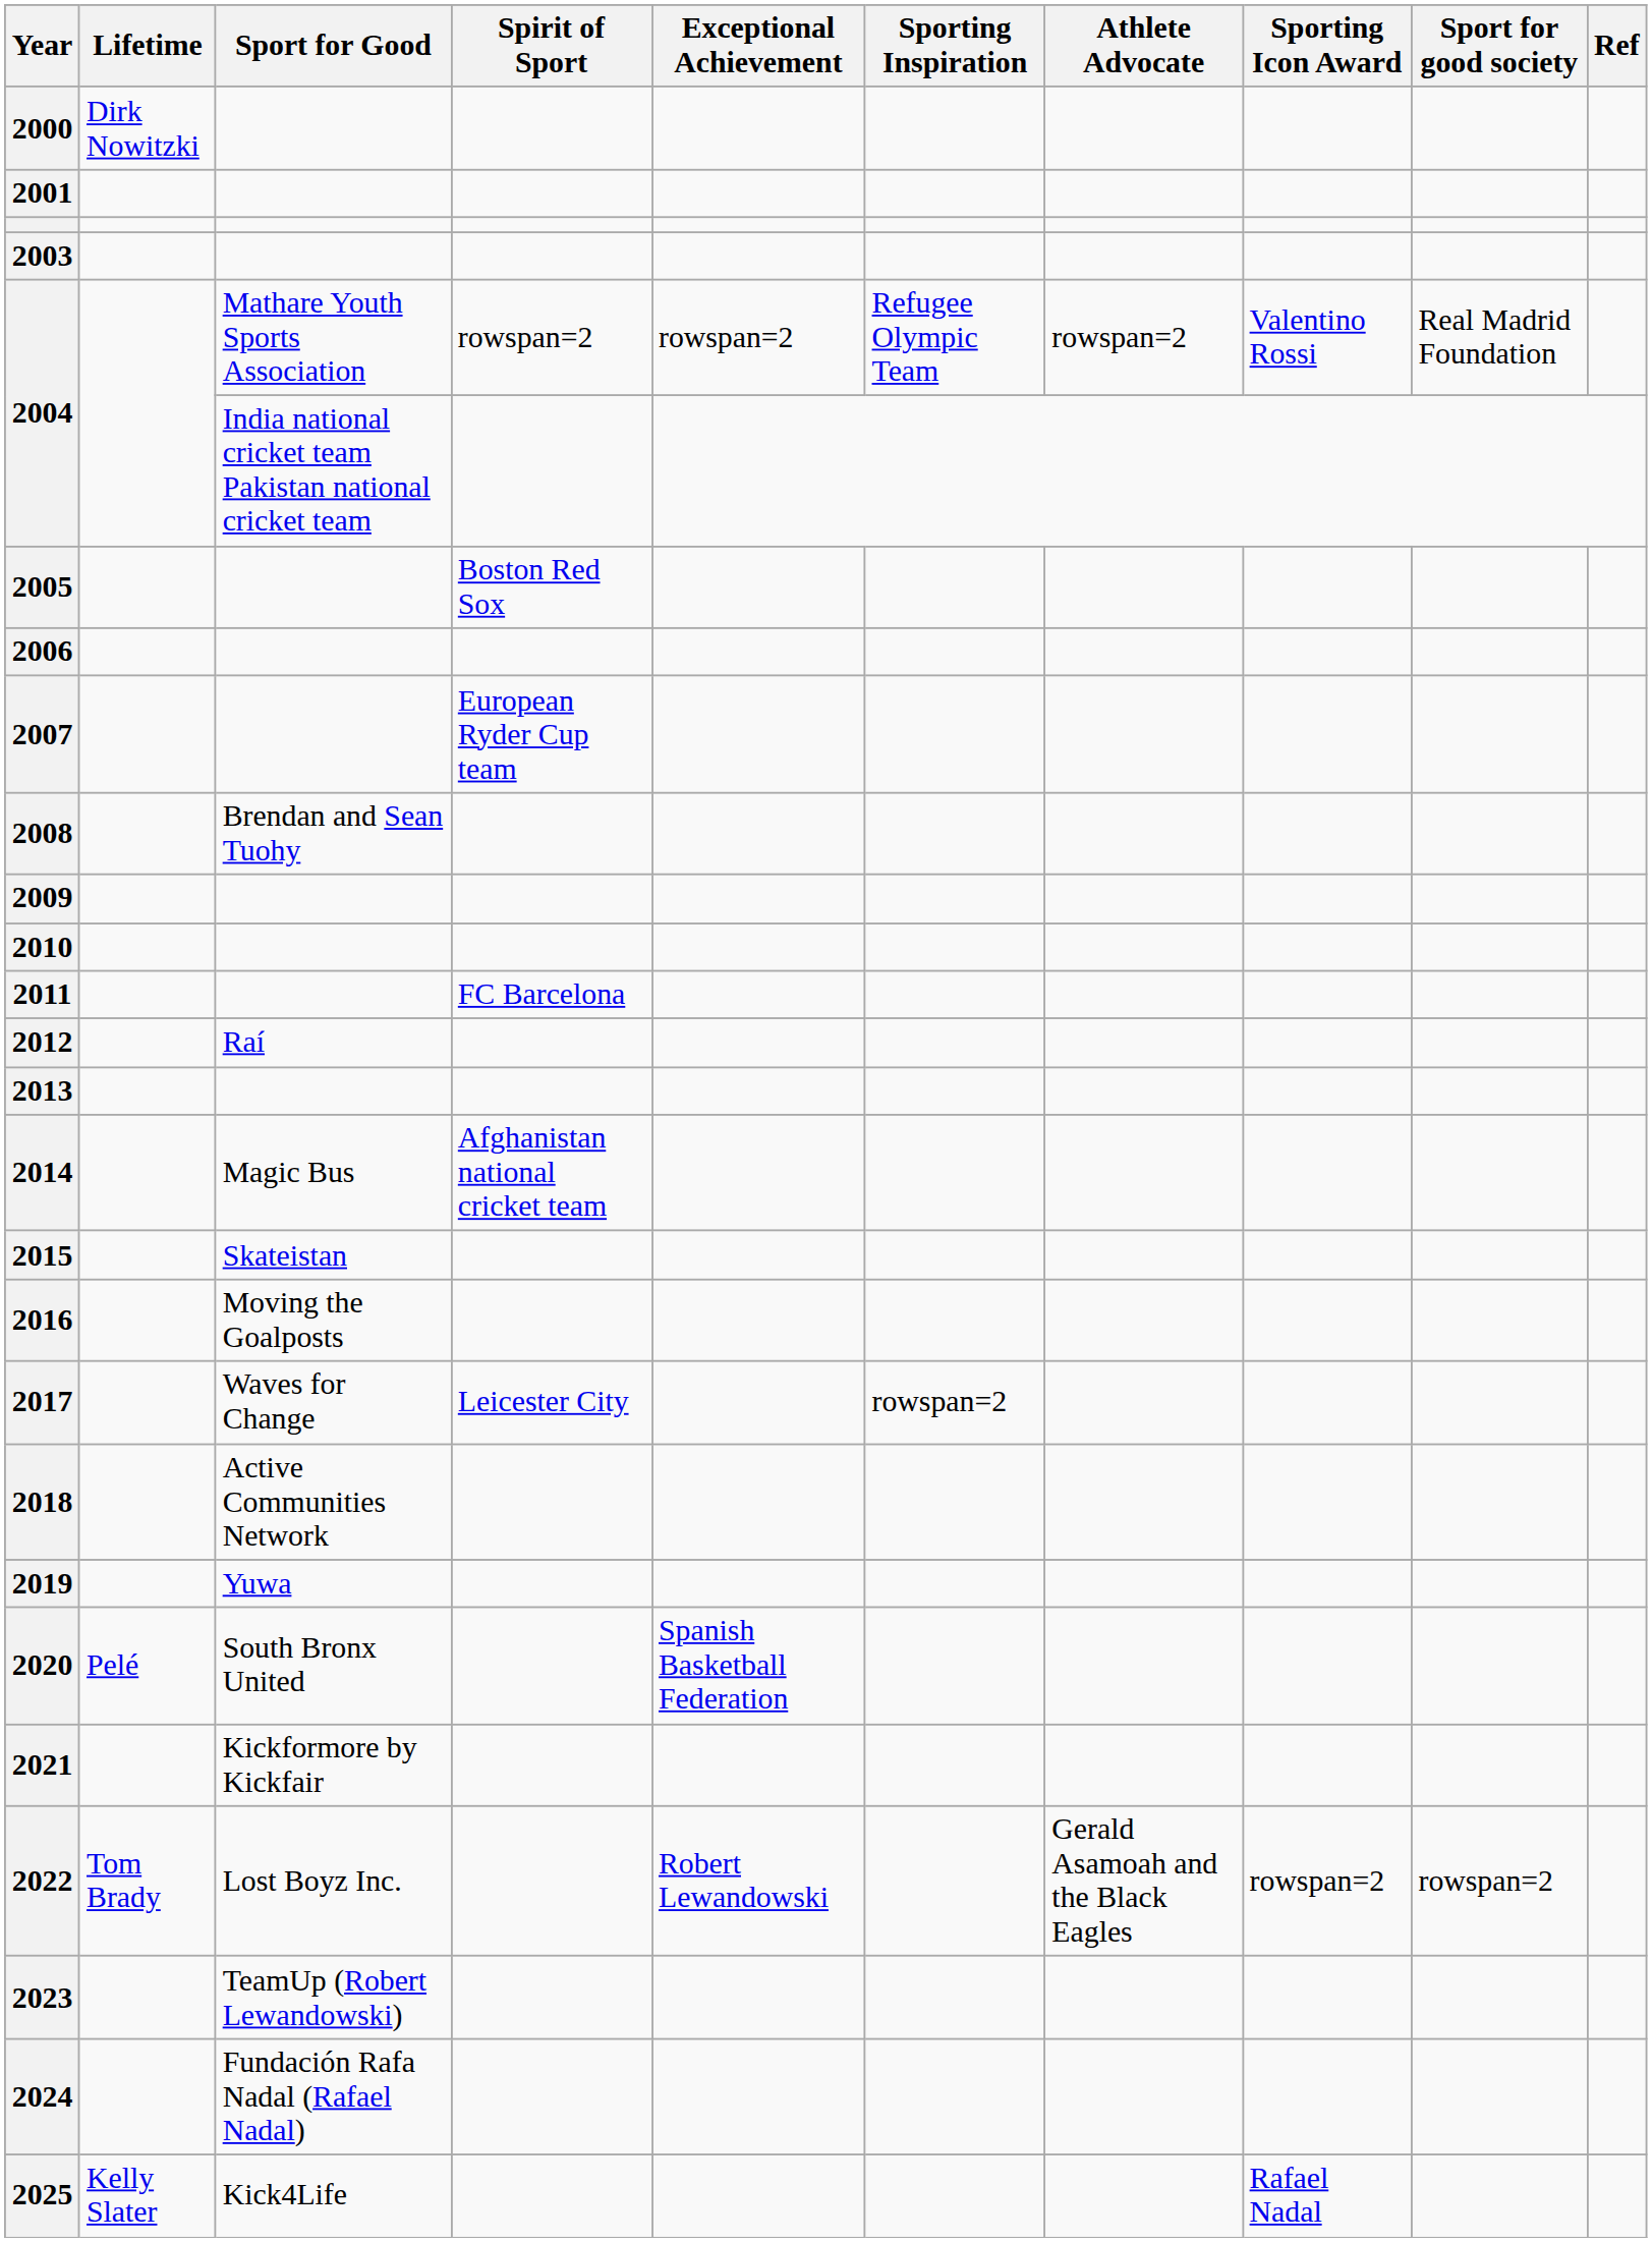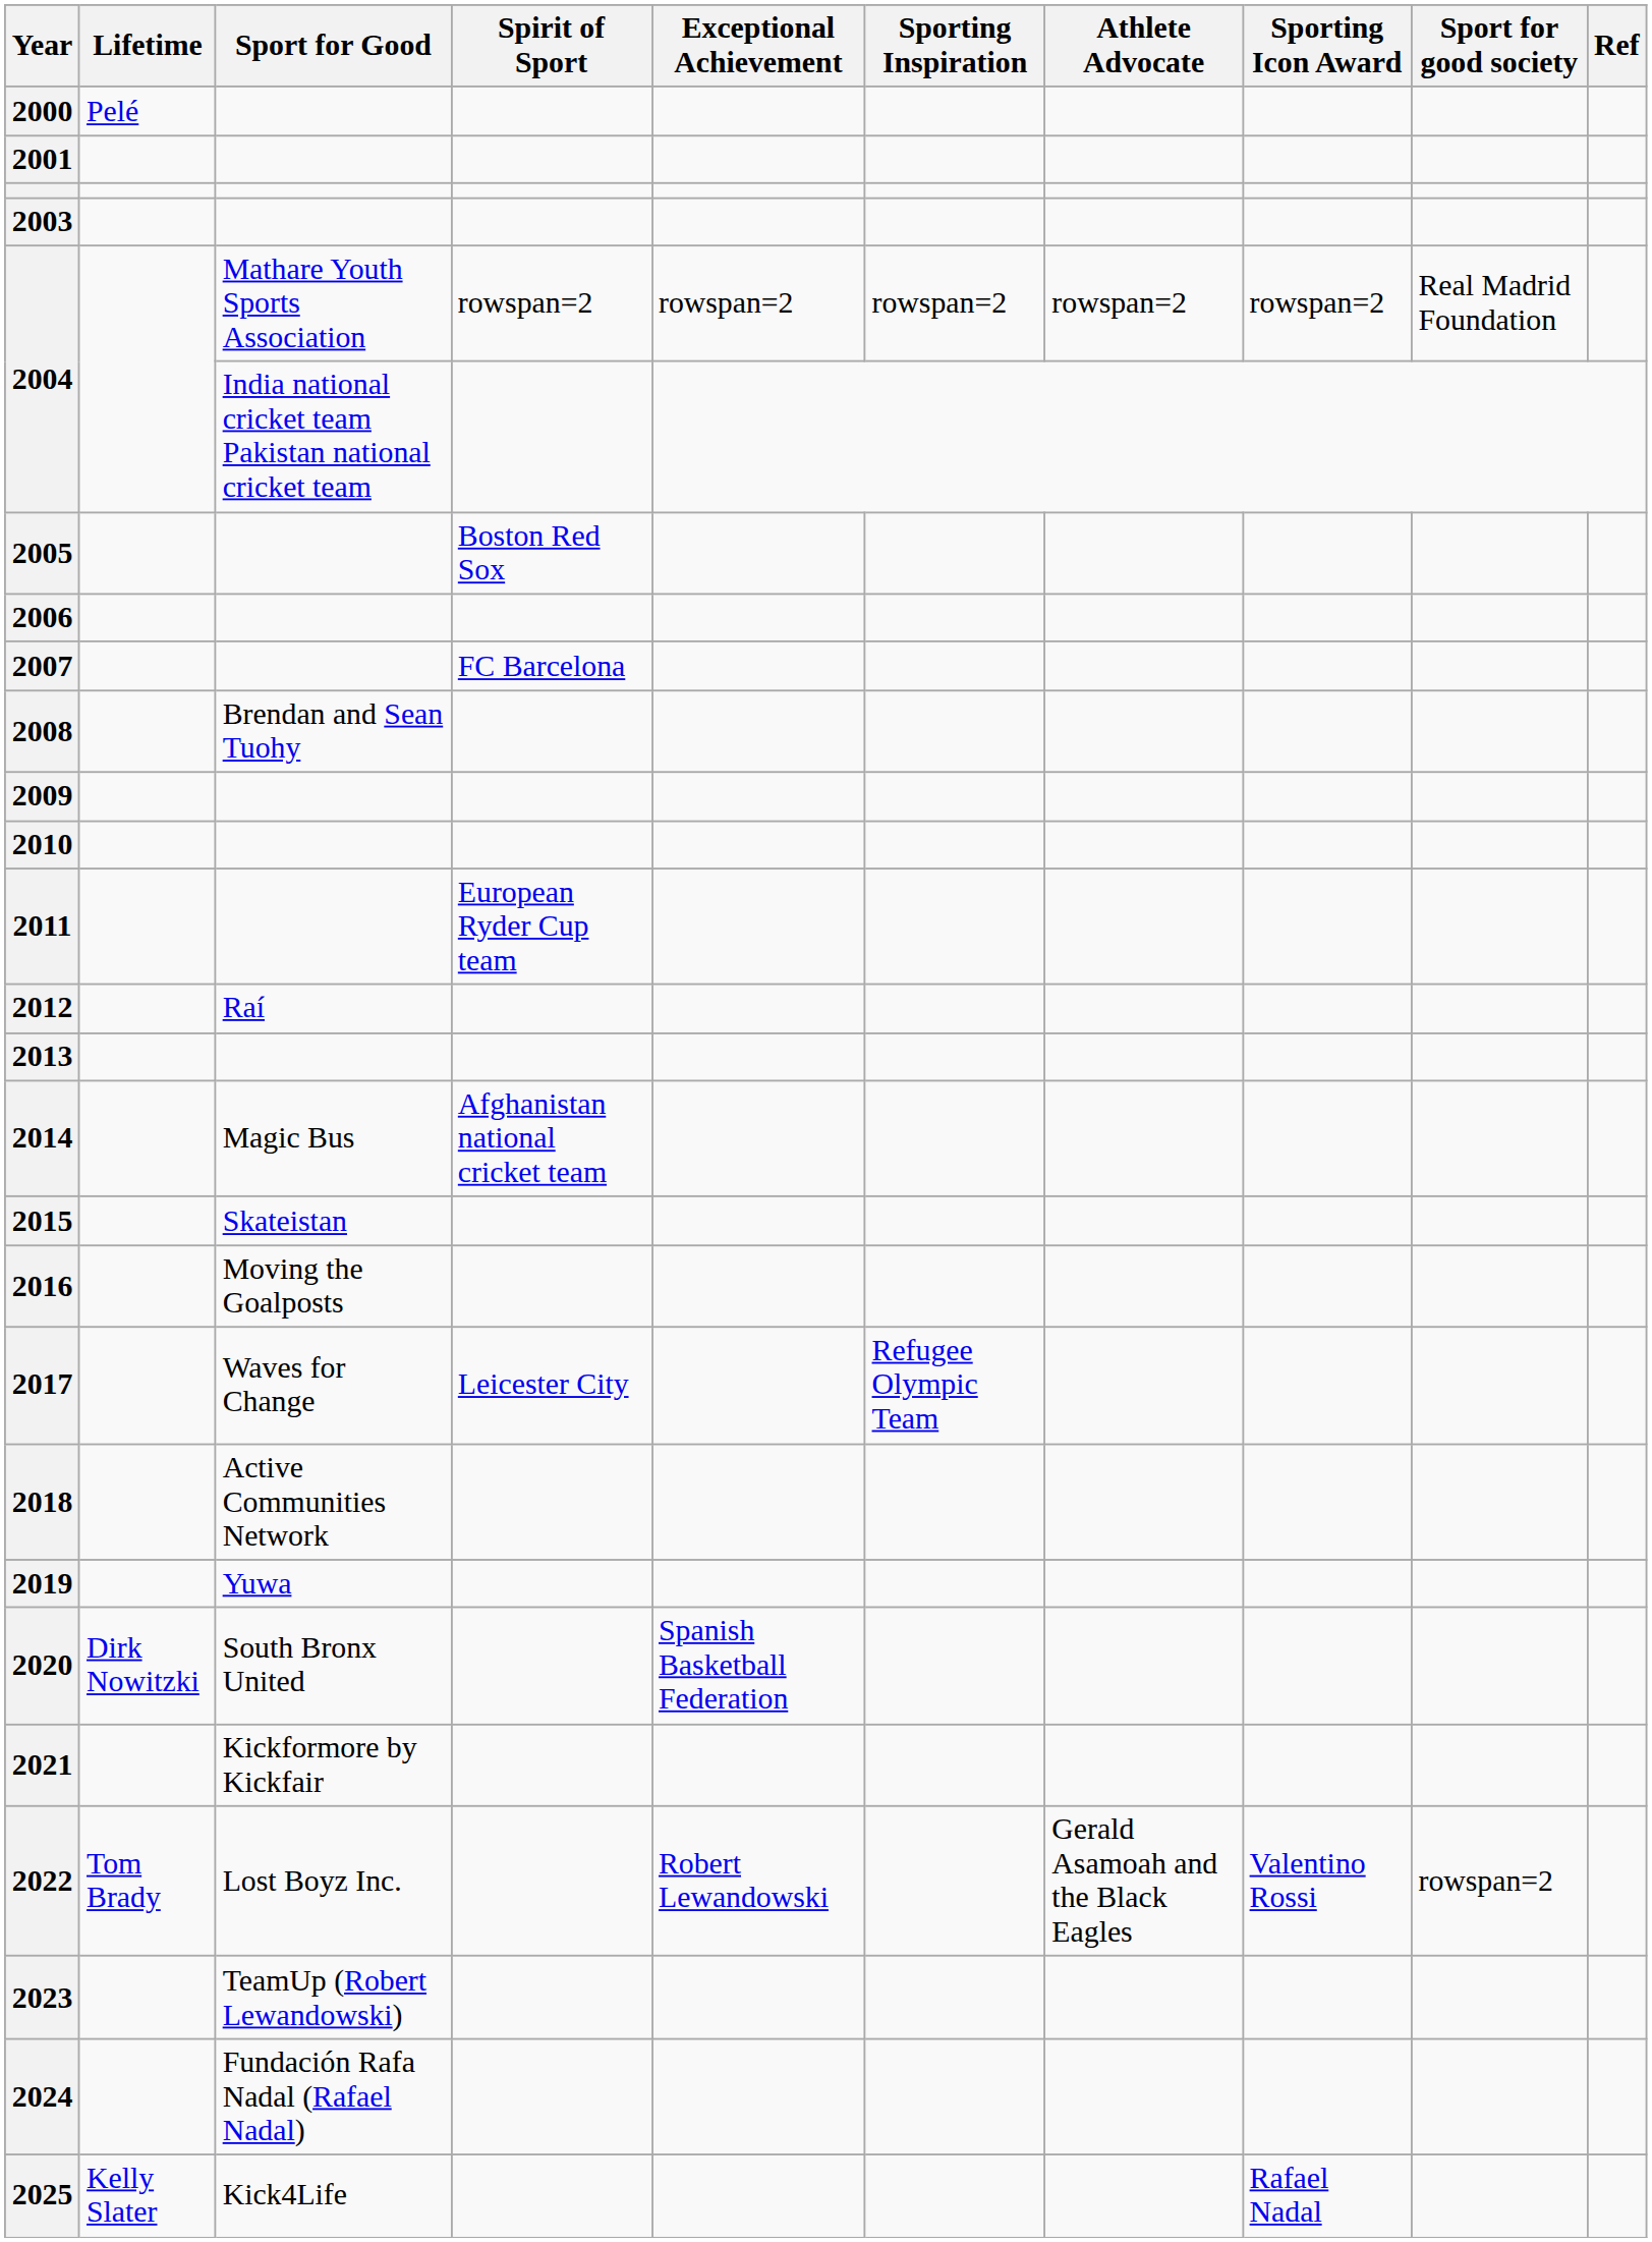2000 | Lifetime: Dirk Nowitzki -> Pelé
2004 / Mathare Youth Sports Association | Sporting Inspiration: Refugee Olympic Team -> rowspan=2
2004 / Mathare Youth Sports Association | Sporting Icon Award: Valentino Rossi -> rowspan=2
2007 | Spirit of Sport: European Ryder Cup team -> FC Barcelona
2011 | Spirit of Sport: FC Barcelona -> European Ryder Cup team
2017 | Sporting Inspiration: rowspan=2 -> Refugee Olympic Team
2020 | Lifetime: Pelé -> Dirk Nowitzki
2022 | Sporting Icon Award: rowspan=2 -> Valentino Rossi
